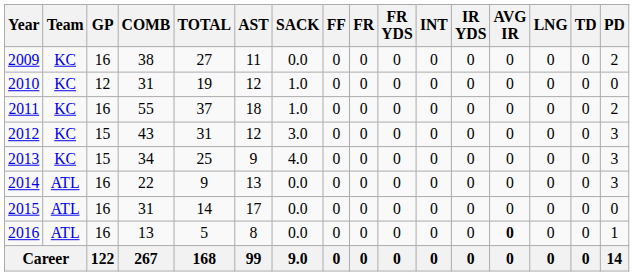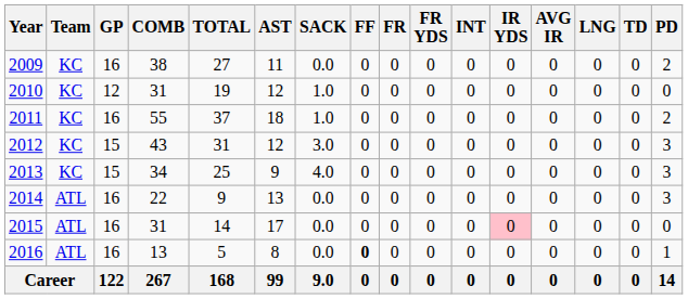2015 | IR YDS: no background -> pink background
2016 | FF: normal -> bold
2016 | AVG IR: bold -> normal
